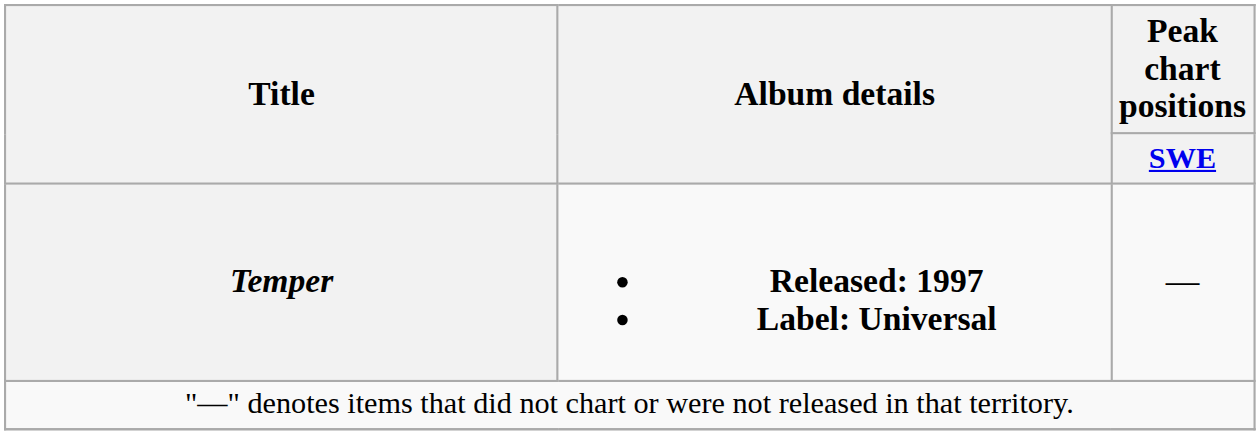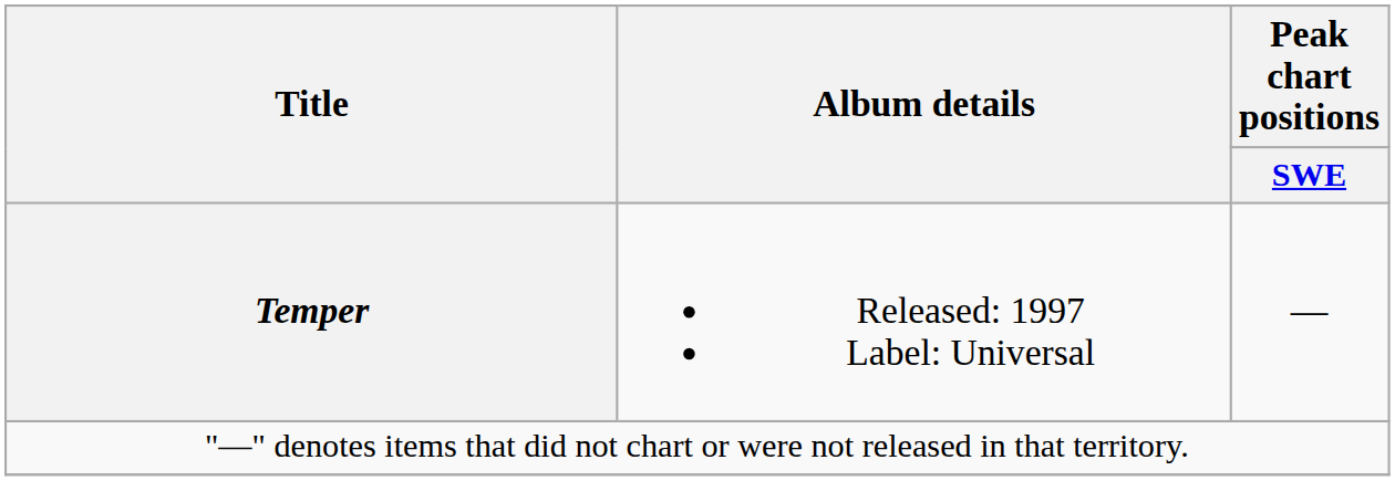Temper | Album details: bold -> normal
